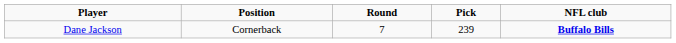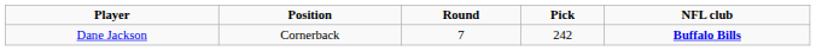Dane Jackson | Pick: 239 -> 242
